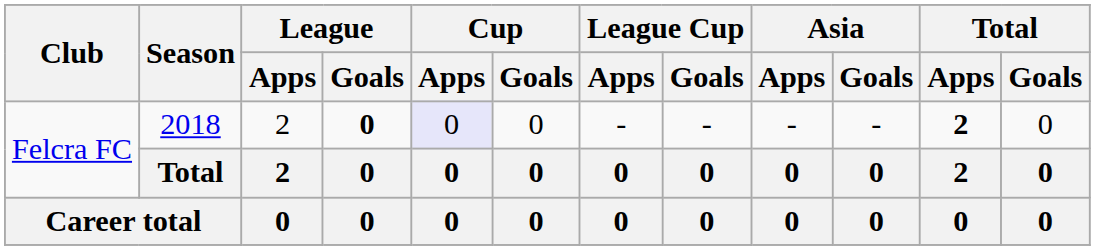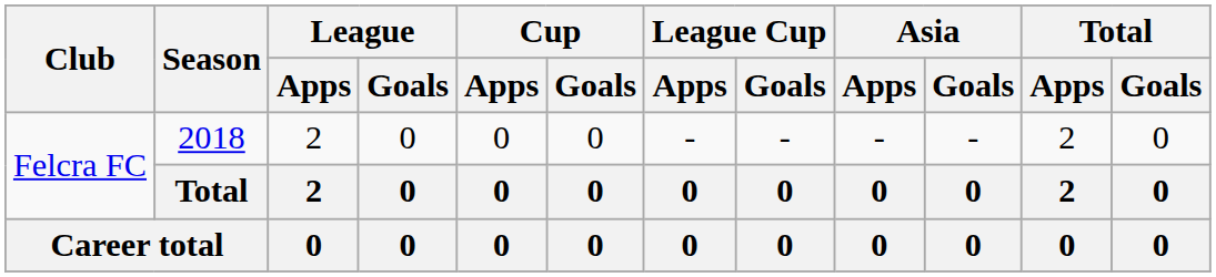Felcra FC / 2018 | League / Goals: bold -> normal
Felcra FC / 2018 | Cup / Apps: lavender background -> no background
Felcra FC / 2018 | Total / Apps: bold -> normal
